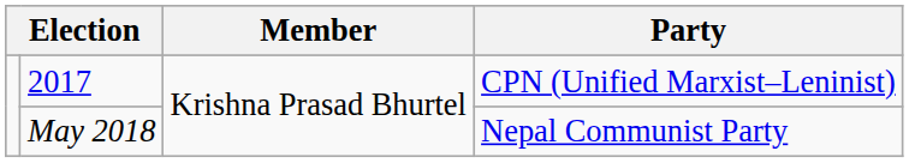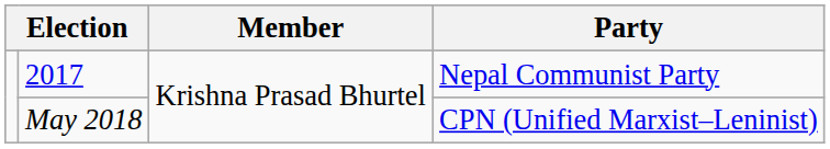2017 | Party: CPN (Unified Marxist–Leninist) -> Nepal Communist Party
May 2018 | Party: Nepal Communist Party -> CPN (Unified Marxist–Leninist)
